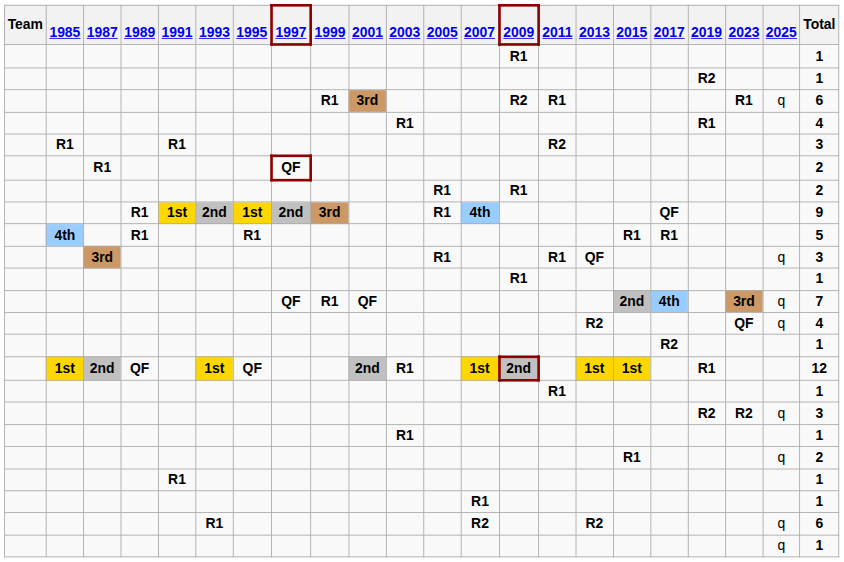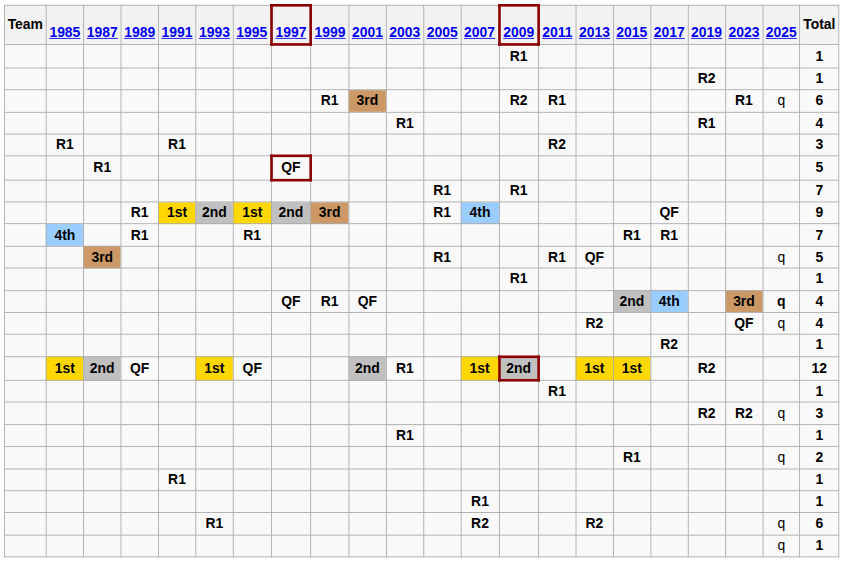row 7 | Total: 2 -> 5
row 8 | Total: 2 -> 7
row 10 | Total: 5 -> 7
row 11 | Total: 3 -> 5
row 13 | 2025: normal -> bold
row 13 | Total: 7 -> 4
row 16 | 2019: R1 -> R2
